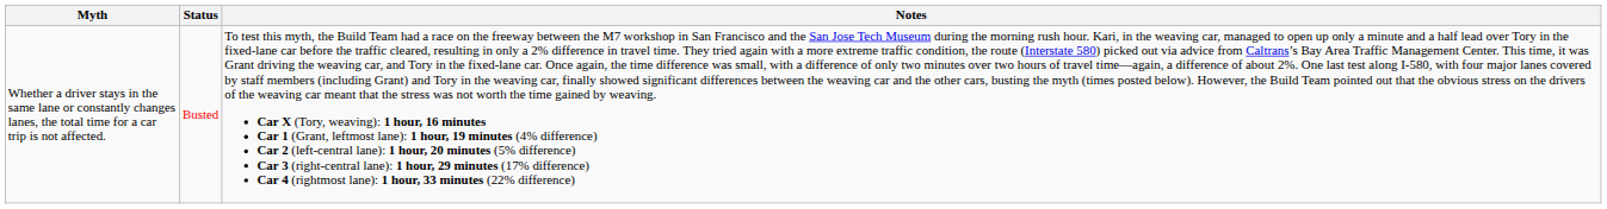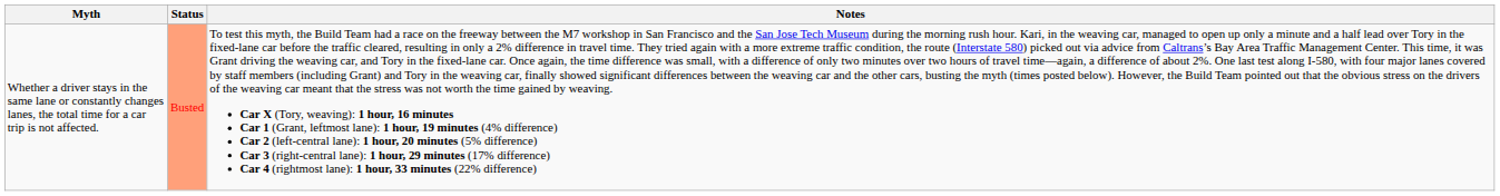row 2 | Status: no background -> lightsalmon background
